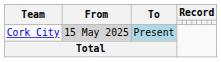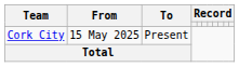Cork City | From: lightgrey background -> no background
Cork City | To: lightblue background -> no background
